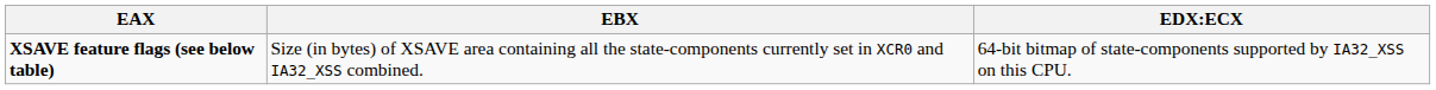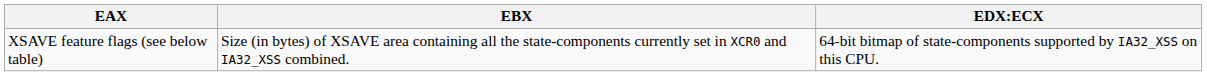row 2 | EAX: bold -> normal
